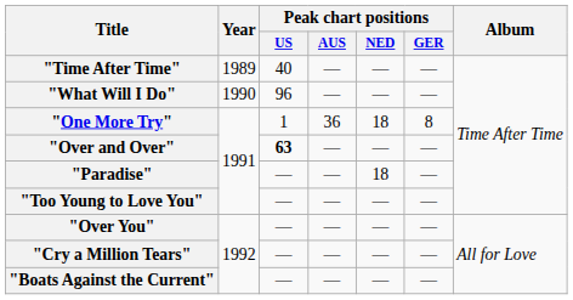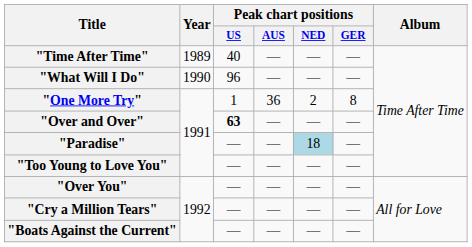"One More Try" | Peak chart positions / NED: 18 -> 2
"Paradise" | Peak chart positions / NED: no background -> lightblue background
